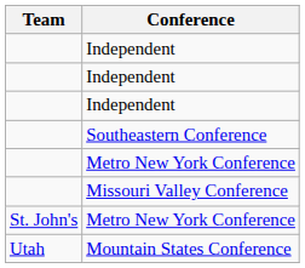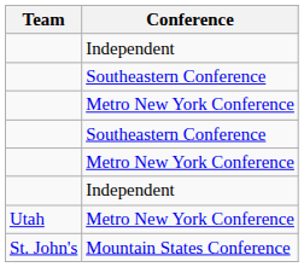row 3 | Conference: Independent -> Southeastern Conference
row 4 | Conference: Independent -> Metro New York Conference
row 7 | Conference: Missouri Valley Conference -> Independent
row 8 | Team: St. John's -> Utah
row 9 | Team: Utah -> St. John's
